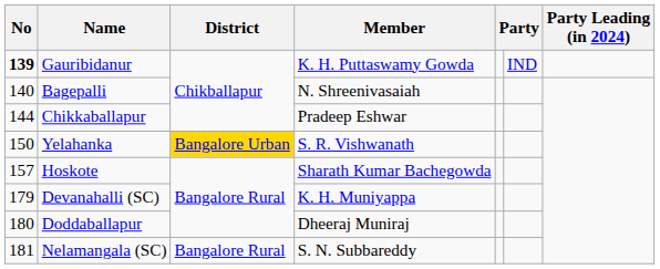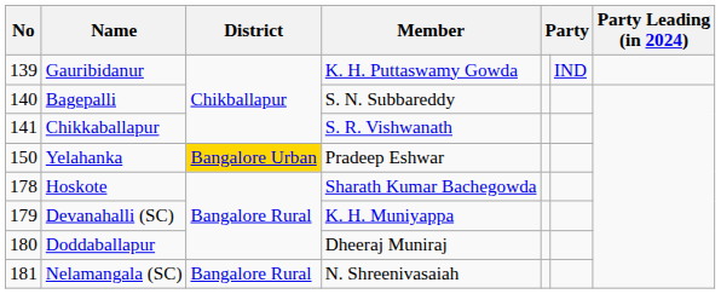Gauribidanur | No: bold -> normal
Bagepalli | Member: N. Shreenivasaiah -> S. N. Subbareddy
Chikkaballapur | No: 144 -> 141
Chikkaballapur | Member: Pradeep Eshwar -> S. R. Vishwanath
Yelahanka | Member: S. R. Vishwanath -> Pradeep Eshwar
Hoskote | No: 157 -> 178
Nelamangala (SC) | Member: S. N. Subbareddy -> N. Shreenivasaiah
